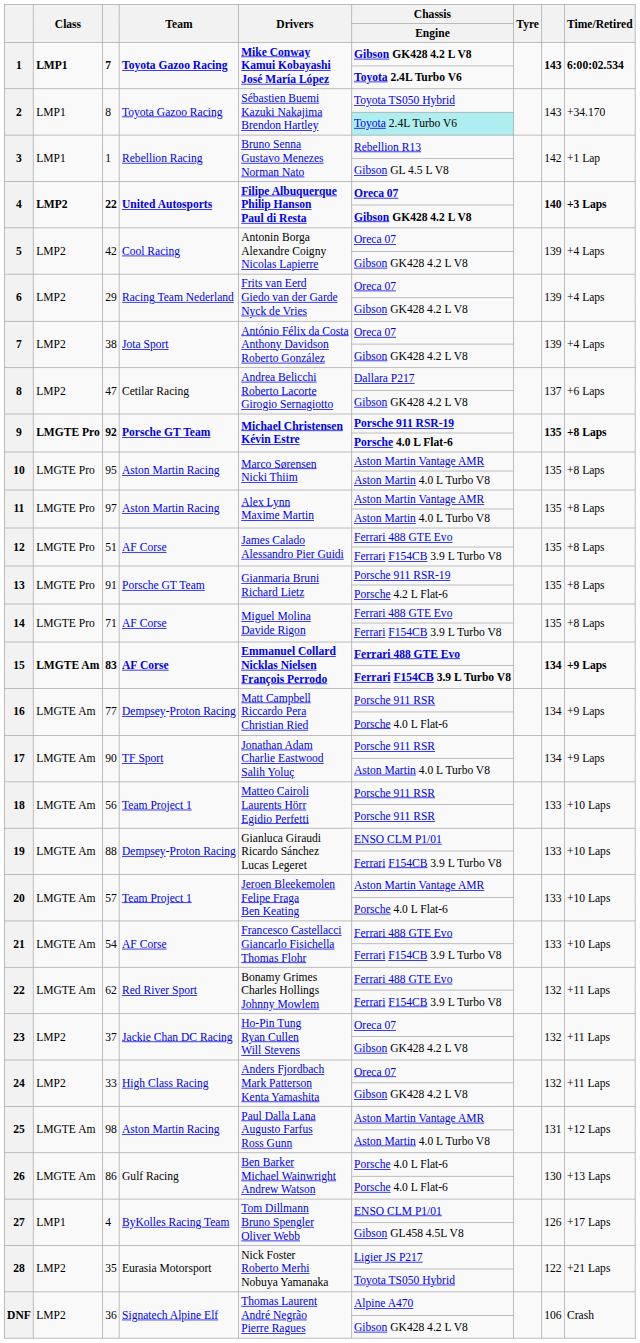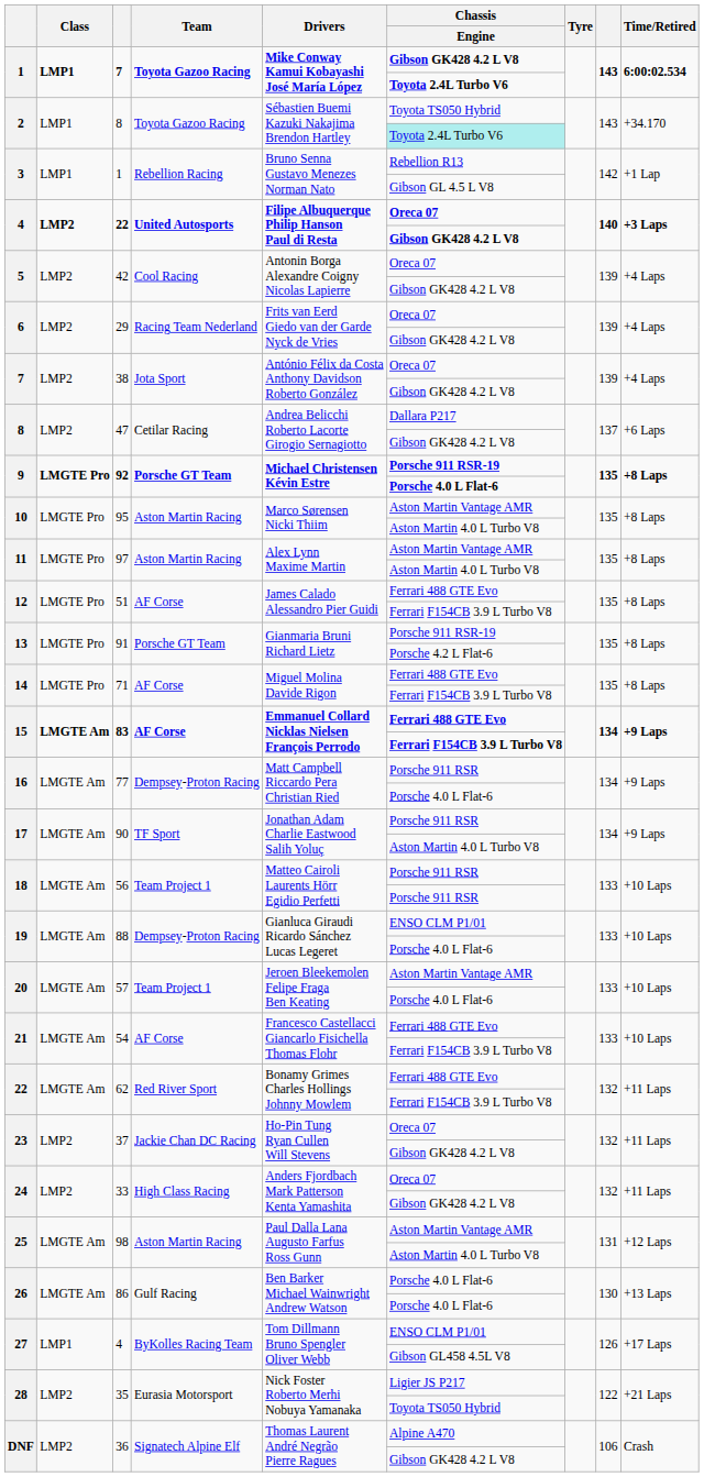row 40 | Chassis / Engine: Ferrari F154CB 3.9 L Turbo V8 -> Porsche 4.0 L Flat-6
